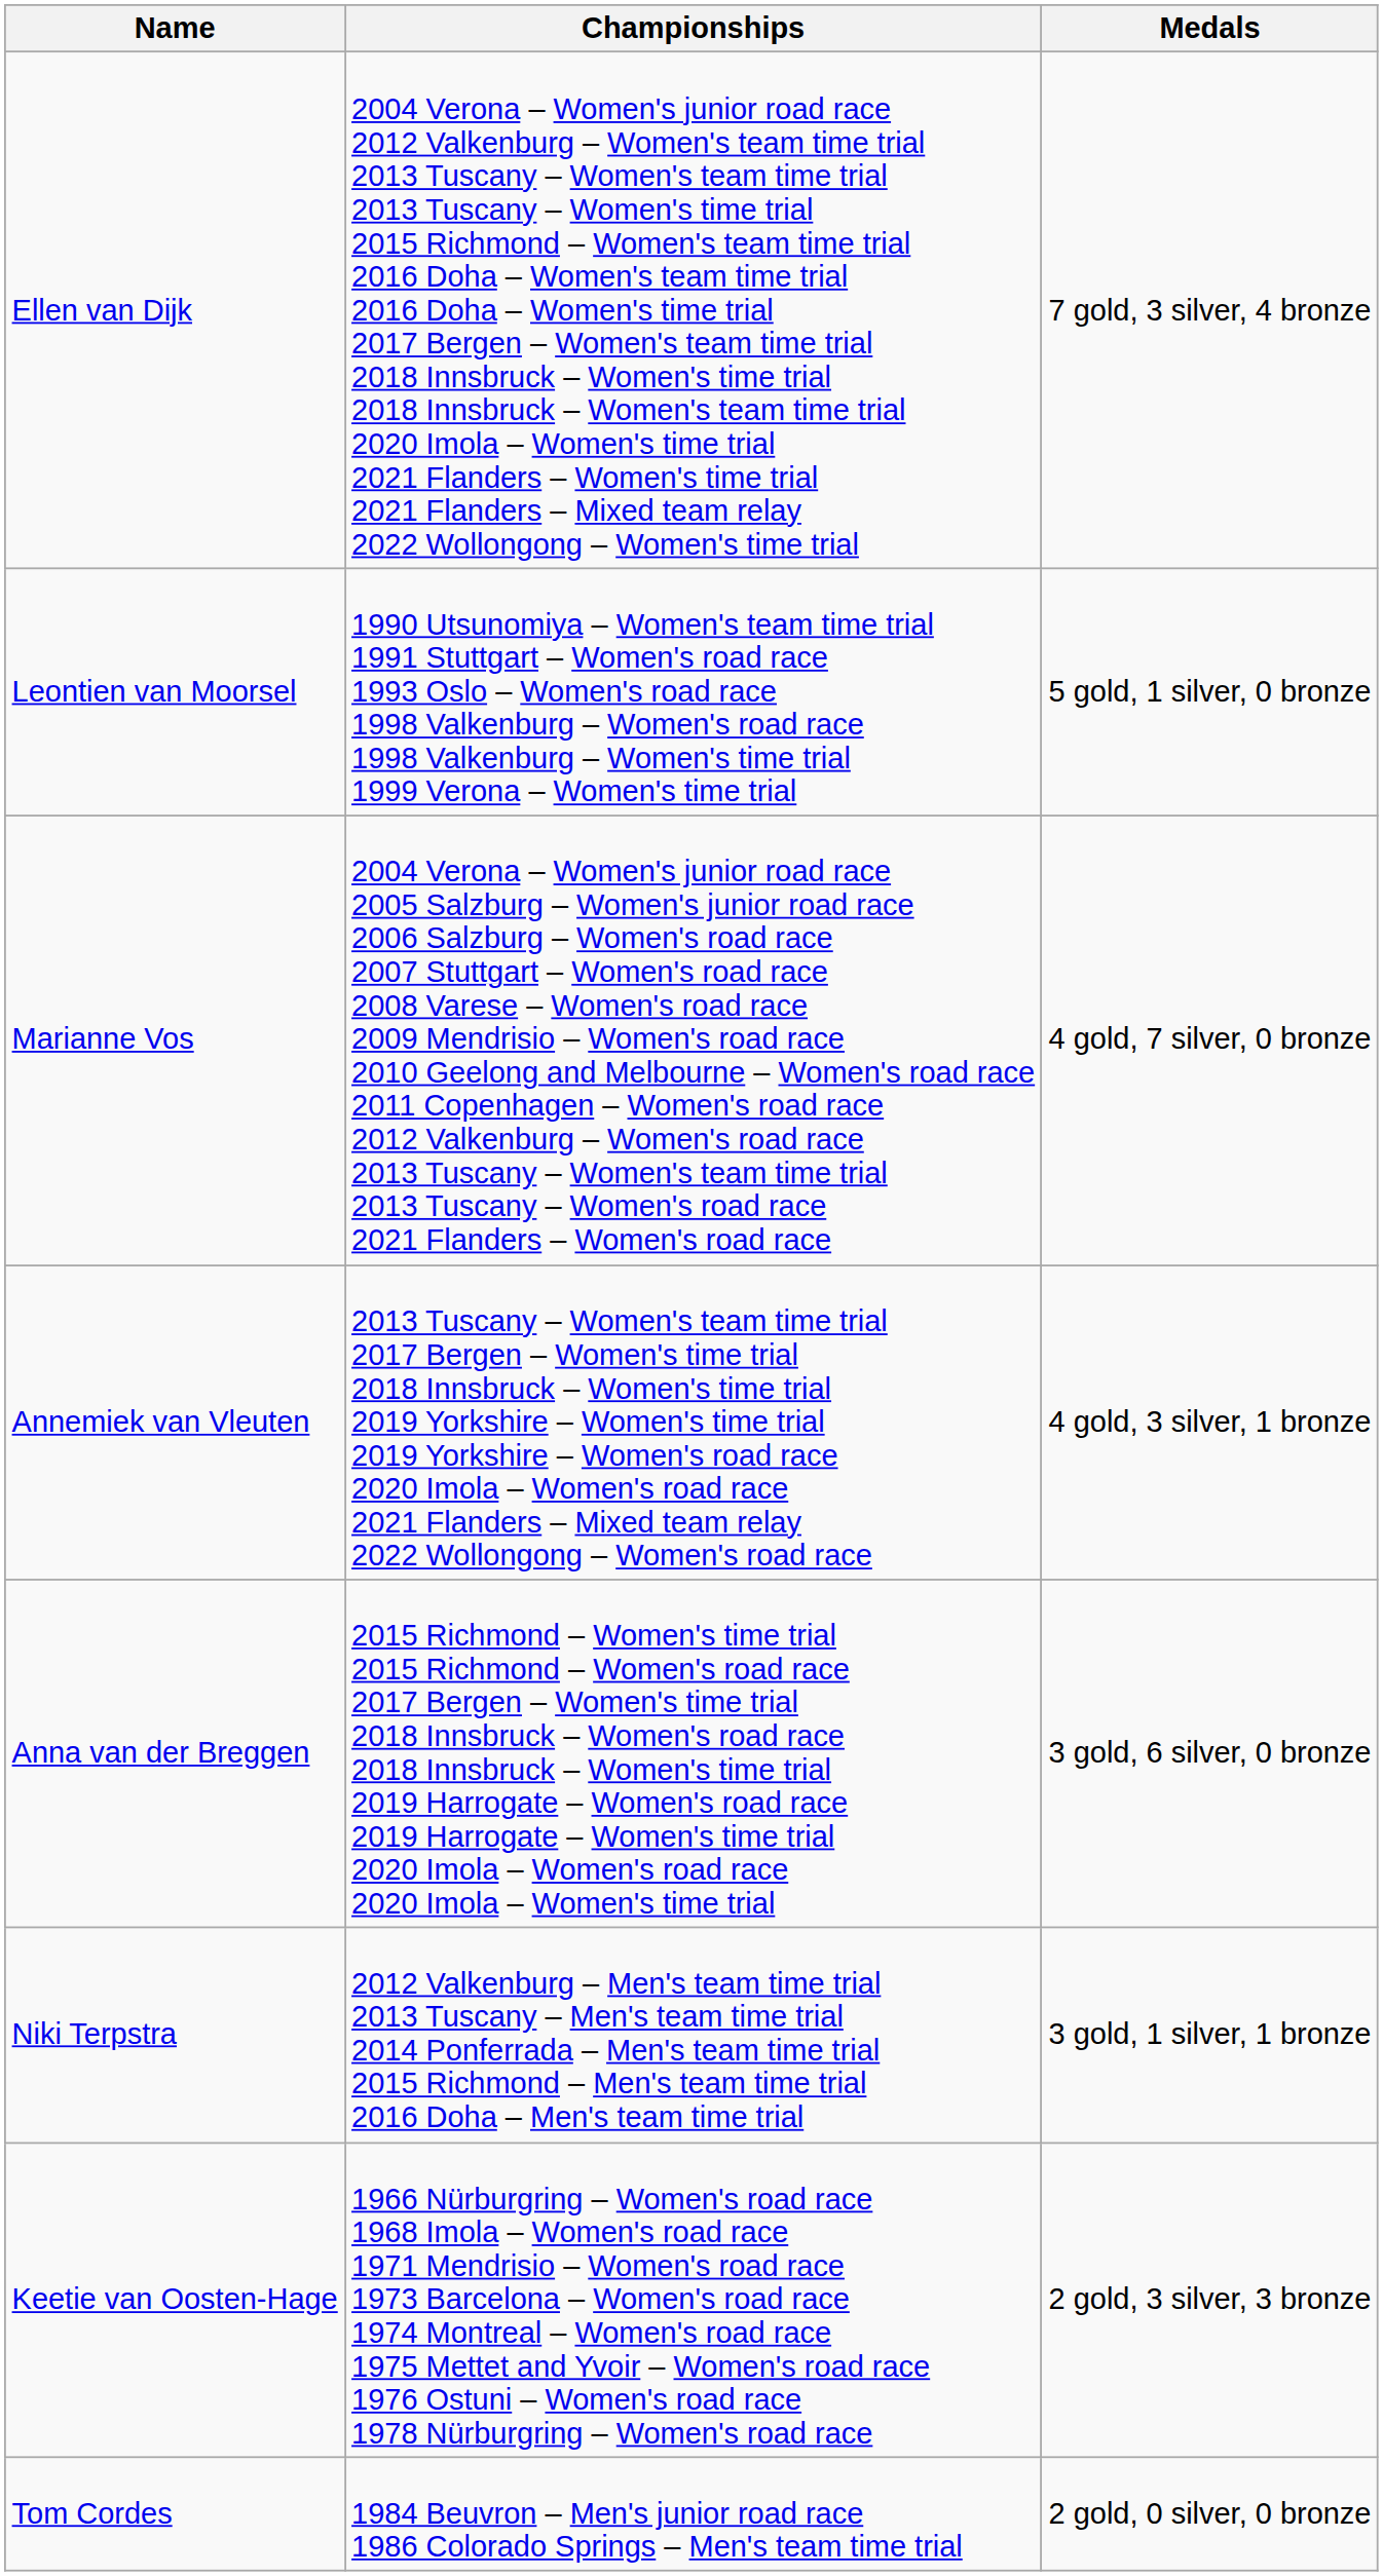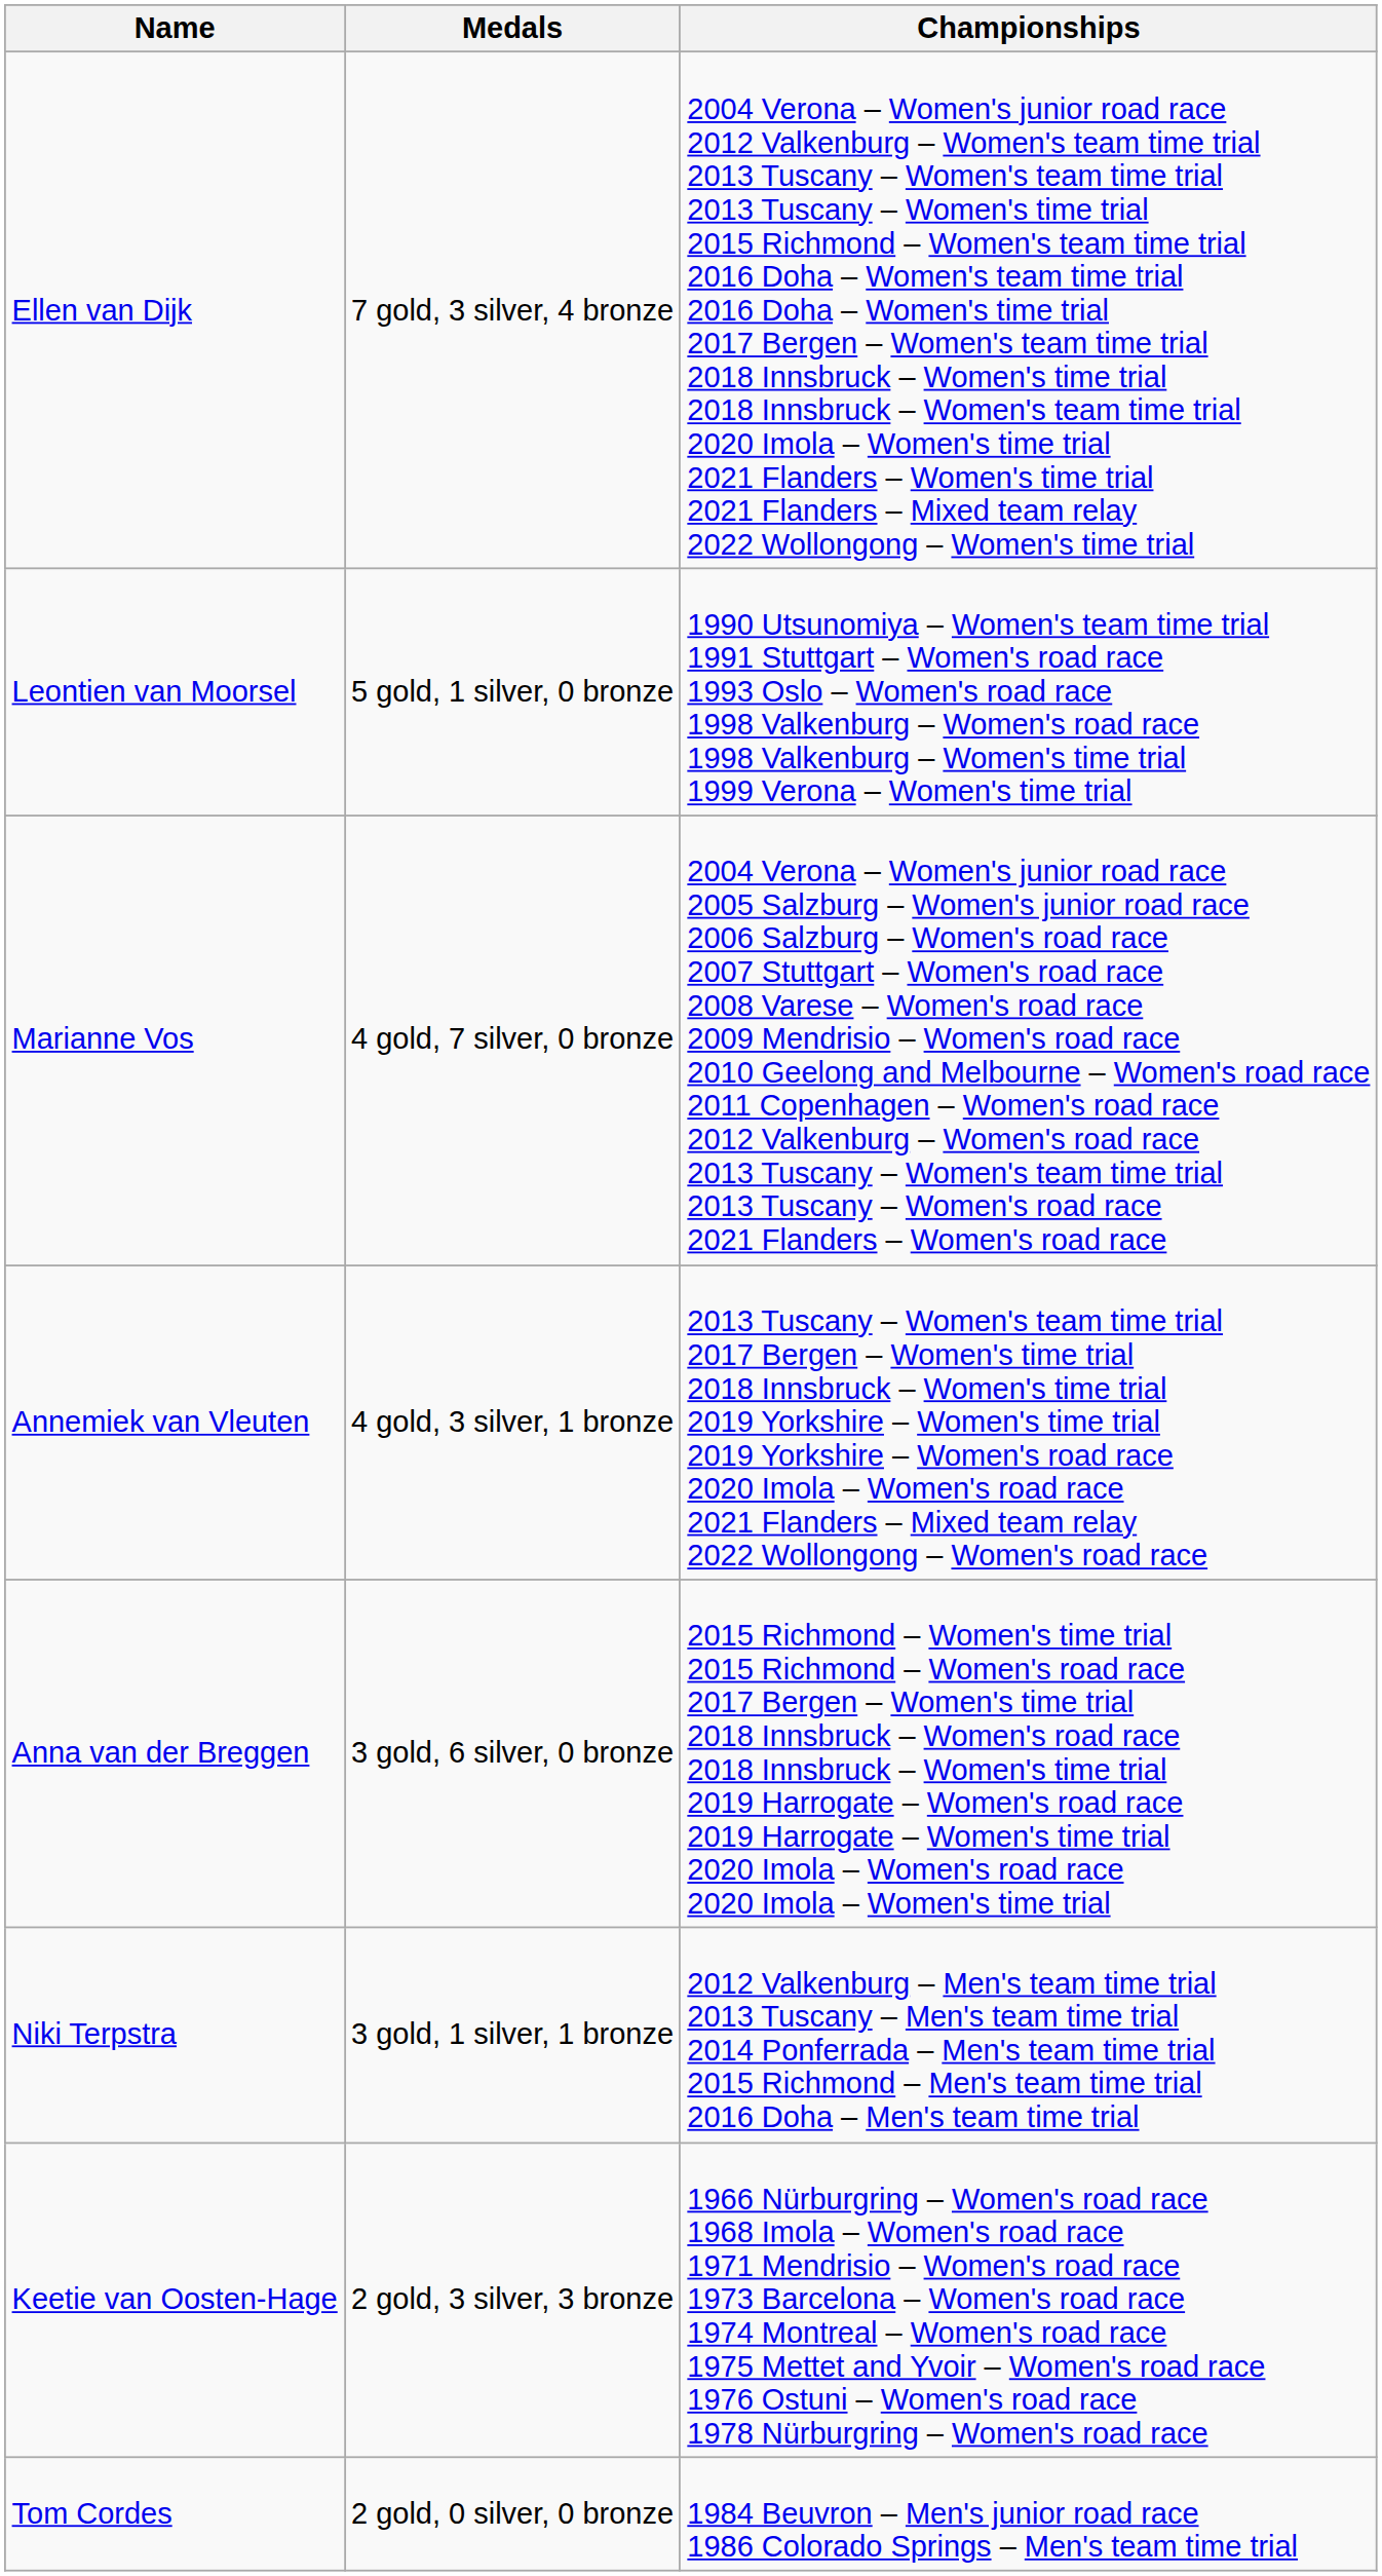columns swapped: Medals <-> Championships
